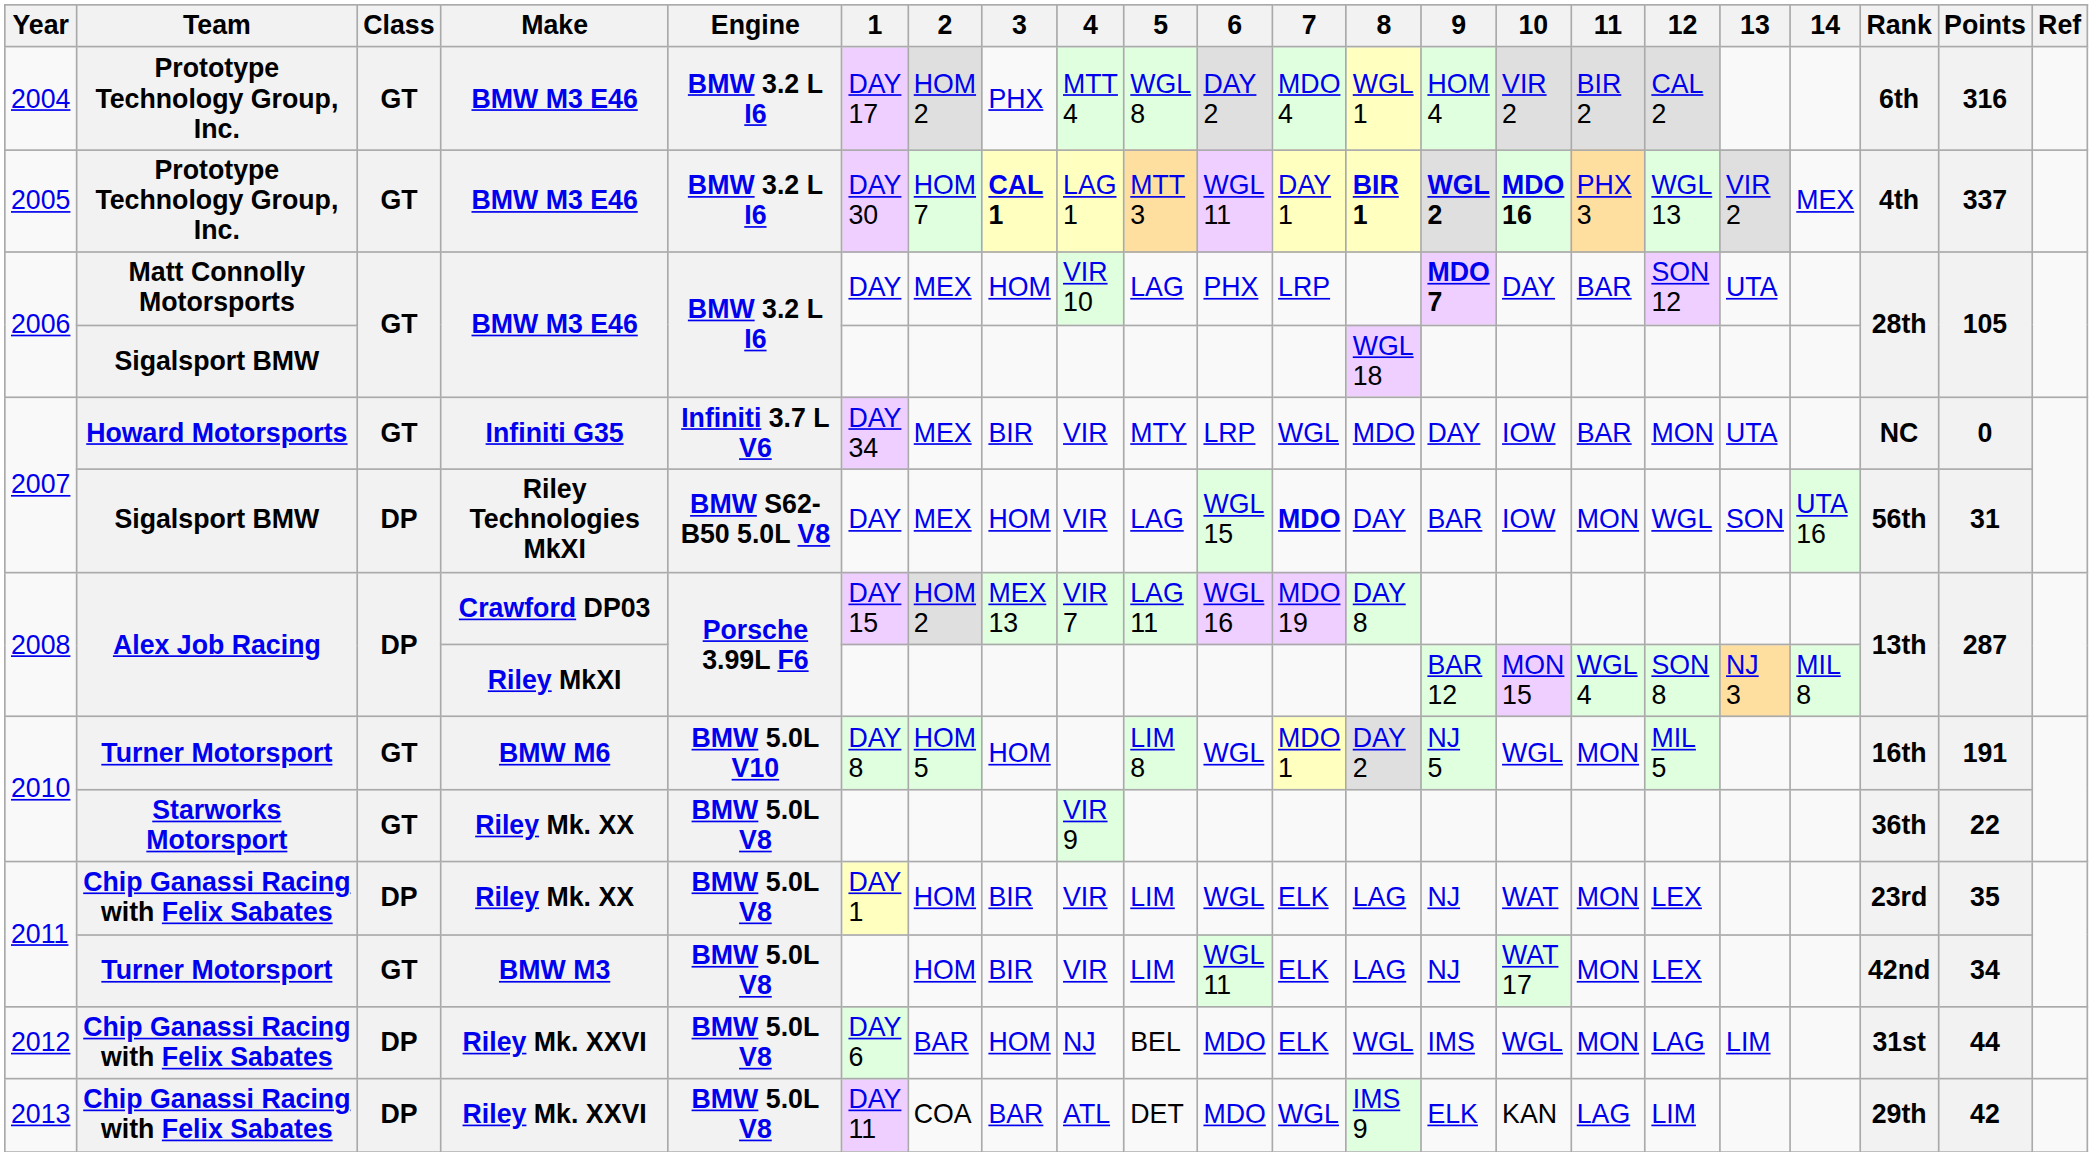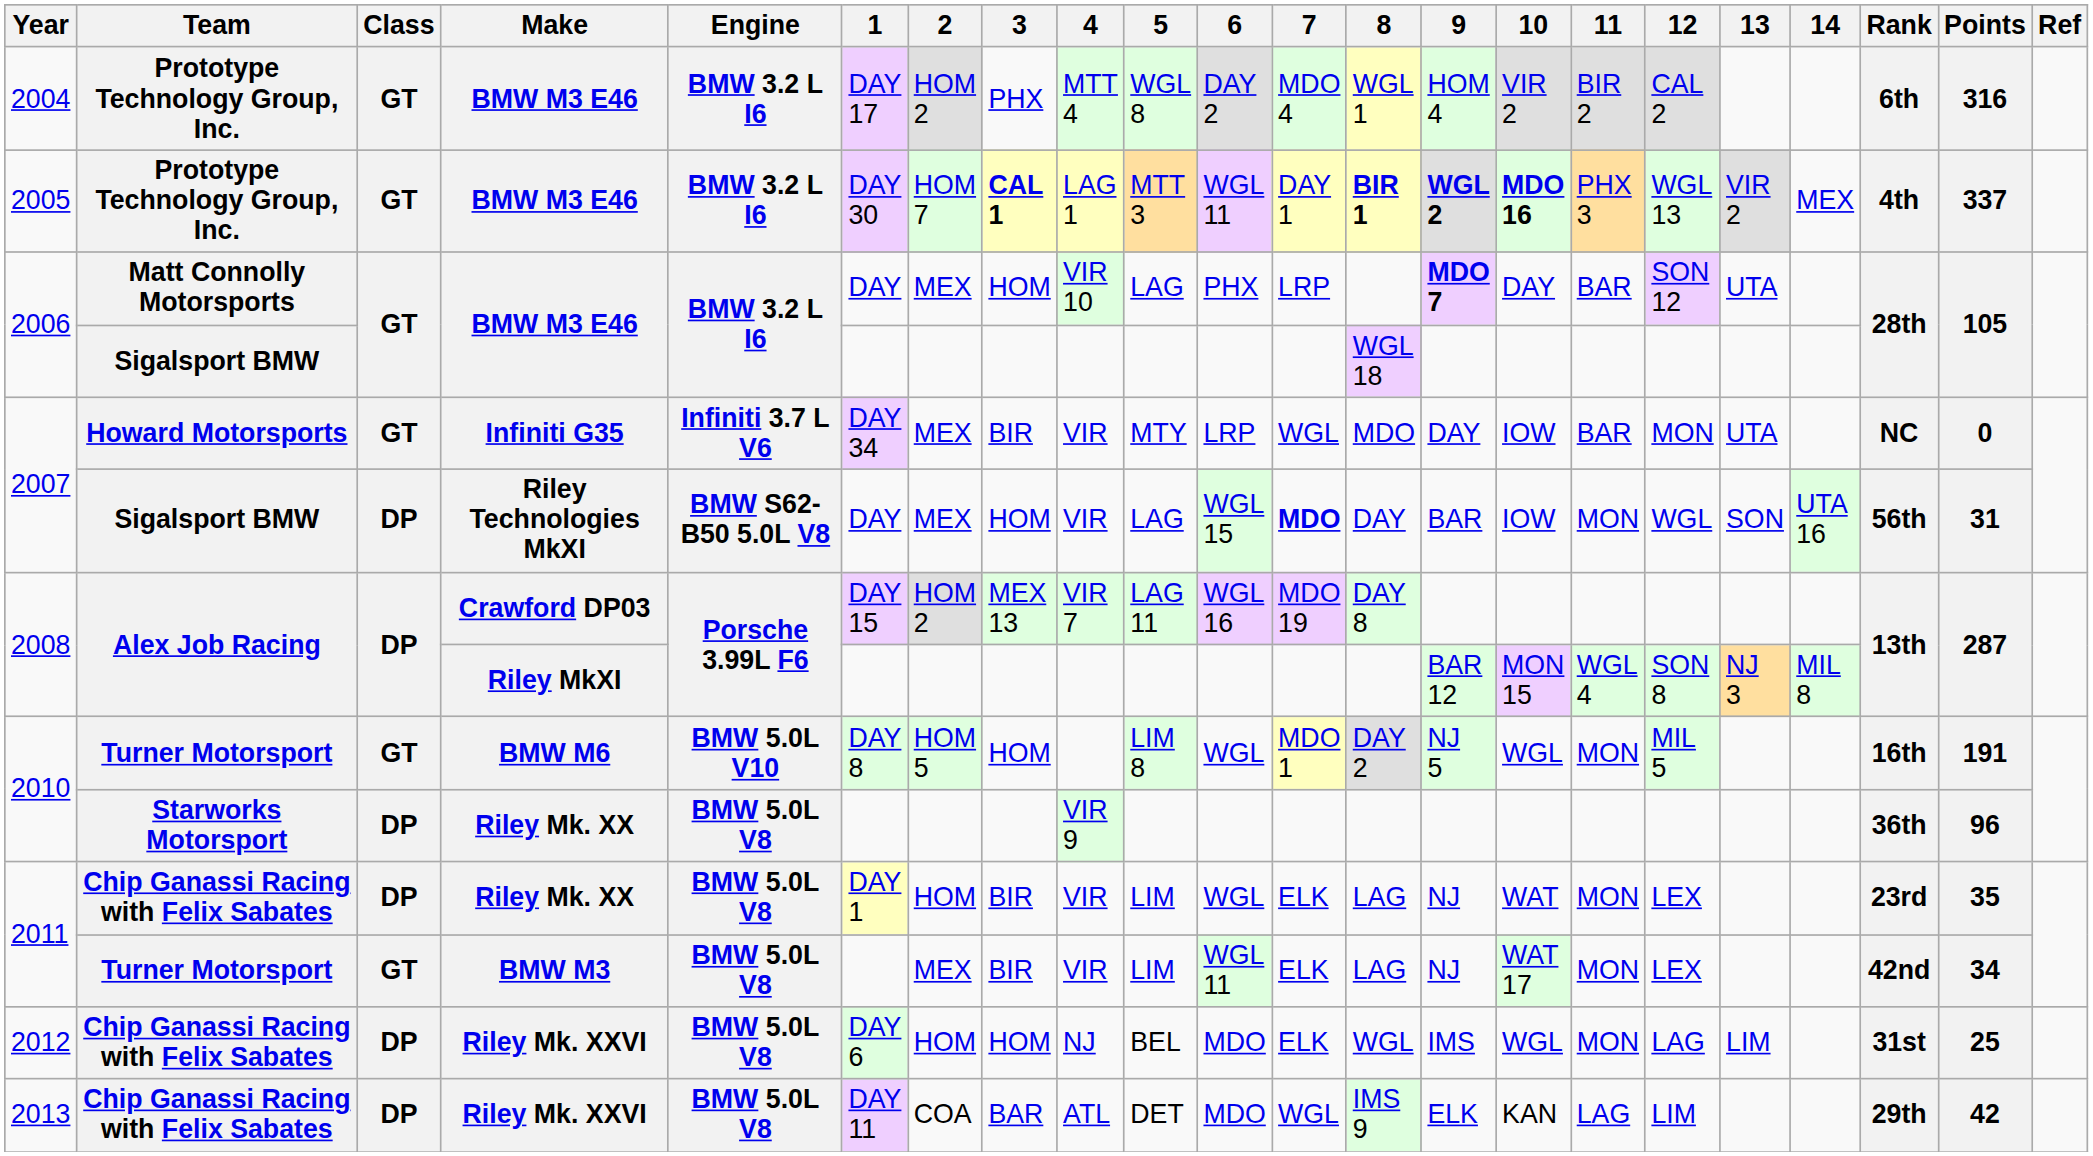2010 / Riley Mk. XX | Class: GT -> DP
2010 / Riley Mk. XX | Points: 22 -> 96
2011 / BMW M3 | 2: HOM -> MEX
2012 | 2: BAR -> HOM
2012 | Points: 44 -> 25
